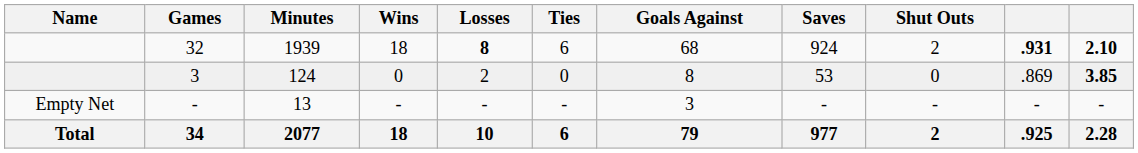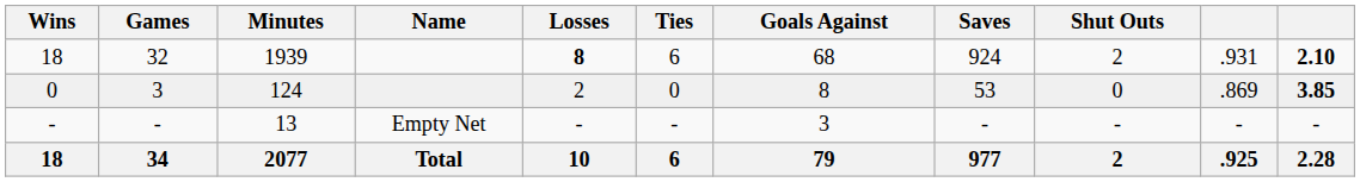columns swapped: Name <-> Wins
32 | column 10: bold -> normal
